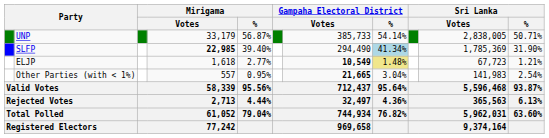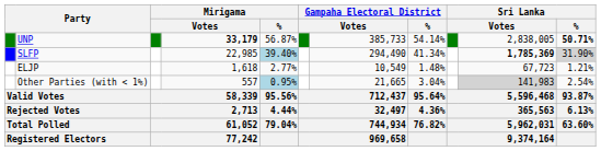UNP | column 4: normal -> bold
UNP | Sri Lanka / %: normal -> bold
SLFP | column 4: bold -> normal
SLFP | Mirigama / %: no background -> lightblue background
SLFP | Gampaha Electoral District / %: lightblue background -> no background
SLFP | column 10: normal -> bold
SLFP | Sri Lanka / %: no background -> lightgrey background
ELJP | column 7: bold -> normal
ELJP | Gampaha Electoral District / %: khaki background -> no background
Other Parties (with < 1%) | Mirigama / %: no background -> lightblue background
Other Parties (with < 1%) | column 7: bold -> normal
Other Parties (with < 1%) | column 10: no background -> lightgrey background
